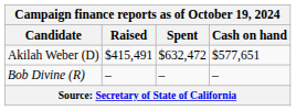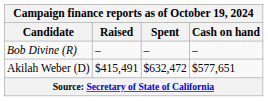rows swapped: Akilah Weber (D) <-> Bob Divine (R)
